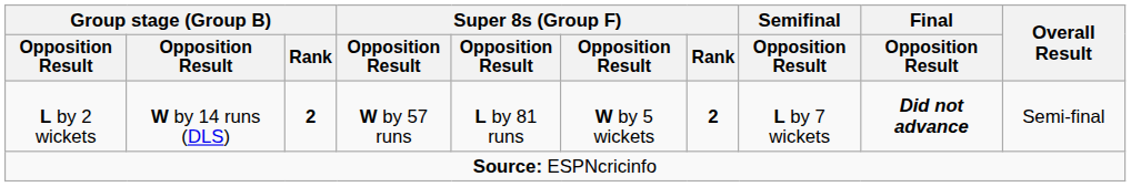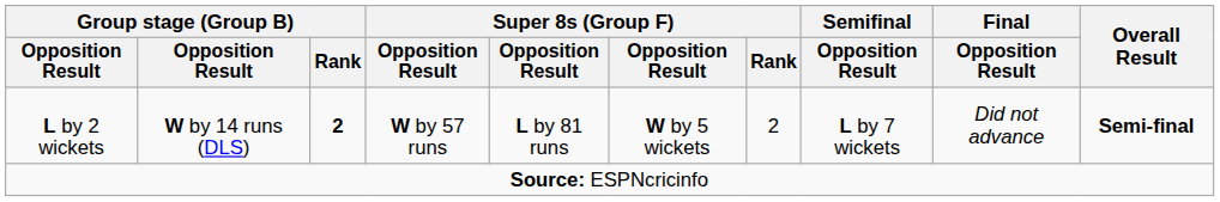L by 2 wickets | Super 8s (Group F) / Rank: bold -> normal
L by 2 wickets | Final / Opposition Result: bold -> normal
L by 2 wickets | Overall Result: normal -> bold
